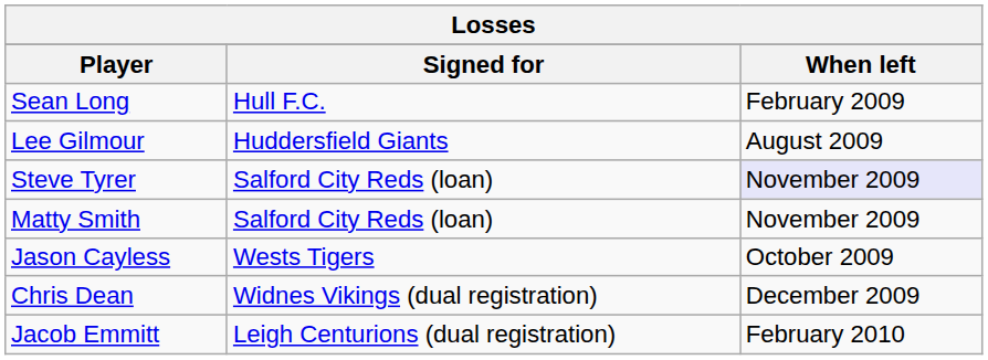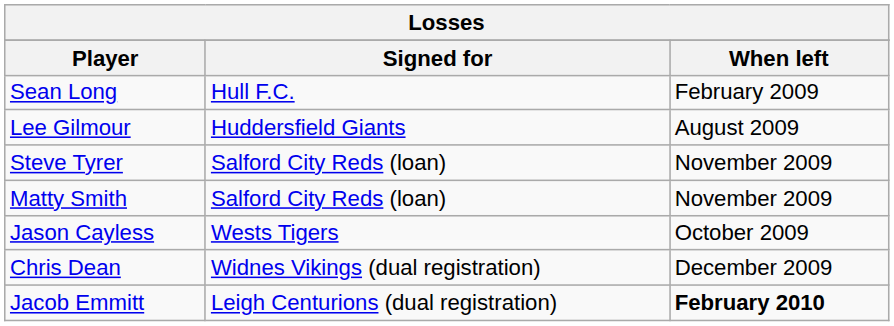Steve Tyrer | When left: lavender background -> no background
Jacob Emmitt | When left: normal -> bold
